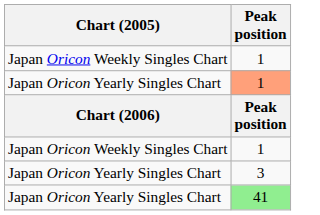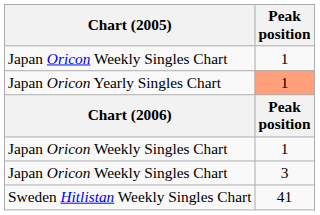row 6 | Chart (2005): Japan Oricon Yearly Singles Chart -> Japan Oricon Weekly Singles Chart
row 7 | Chart (2005): Japan Oricon Yearly Singles Chart -> Sweden Hitlistan Weekly Singles Chart
row 7 | Peak position: lightgreen background -> no background
